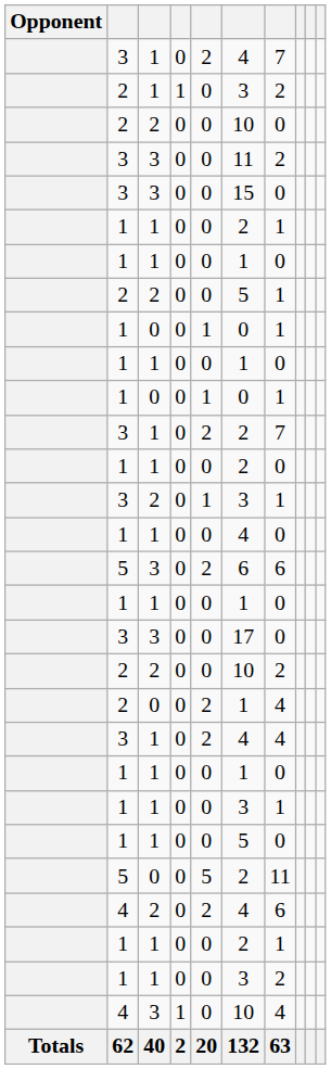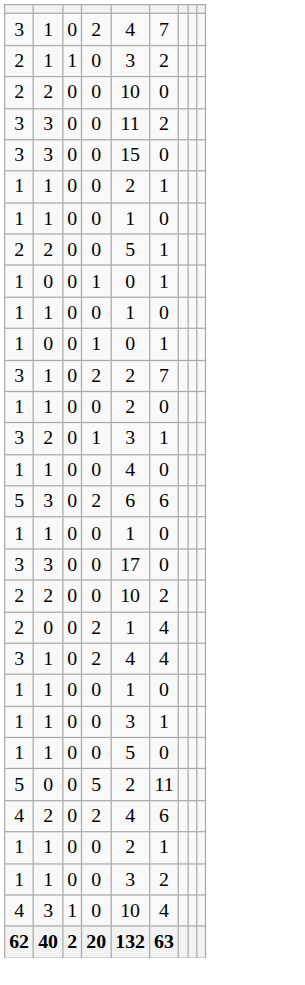- column: Opponent | Totals
